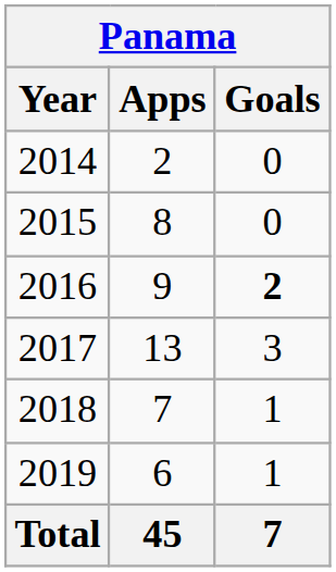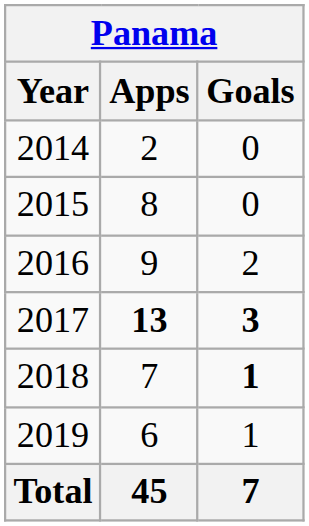2016 | Goals: bold -> normal
2017 | Apps: normal -> bold
2017 | Goals: normal -> bold
2018 | Goals: normal -> bold
